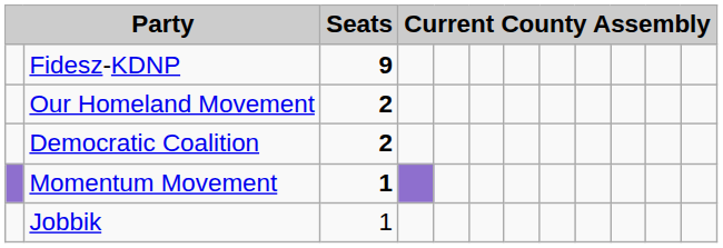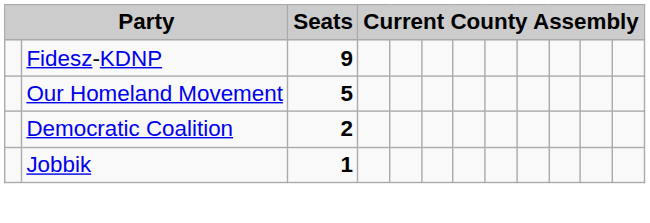Our Homeland Movement | Seats: 2 -> 5
- row: Momentum Movement | 1
Jobbik | Seats: normal -> bold
